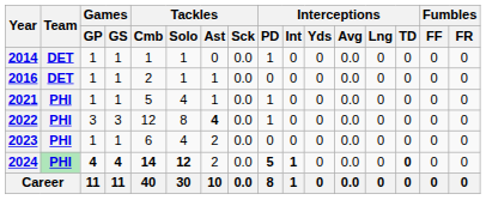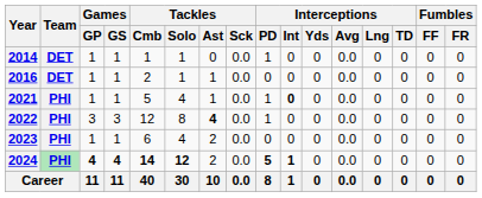2021 | Interceptions / Int: normal -> bold
2024 | Interceptions / TD: bold -> normal
